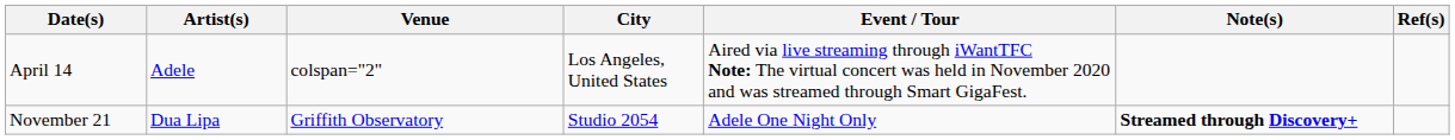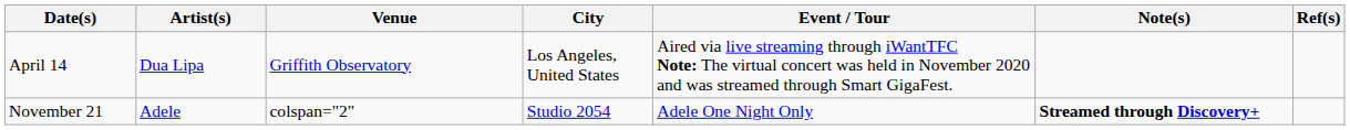April 14 | Artist(s): Adele -> Dua Lipa
April 14 | Venue: colspan="2" -> Griffith Observatory
November 21 | Artist(s): Dua Lipa -> Adele
November 21 | Venue: Griffith Observatory -> colspan="2"
